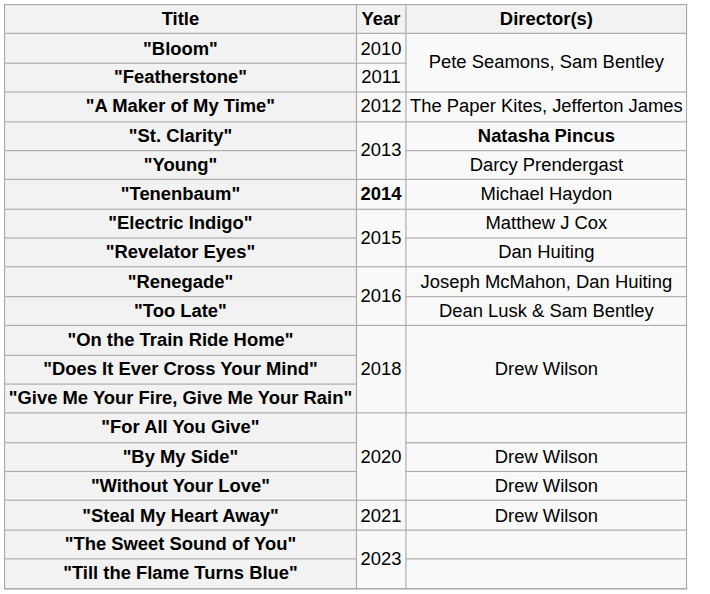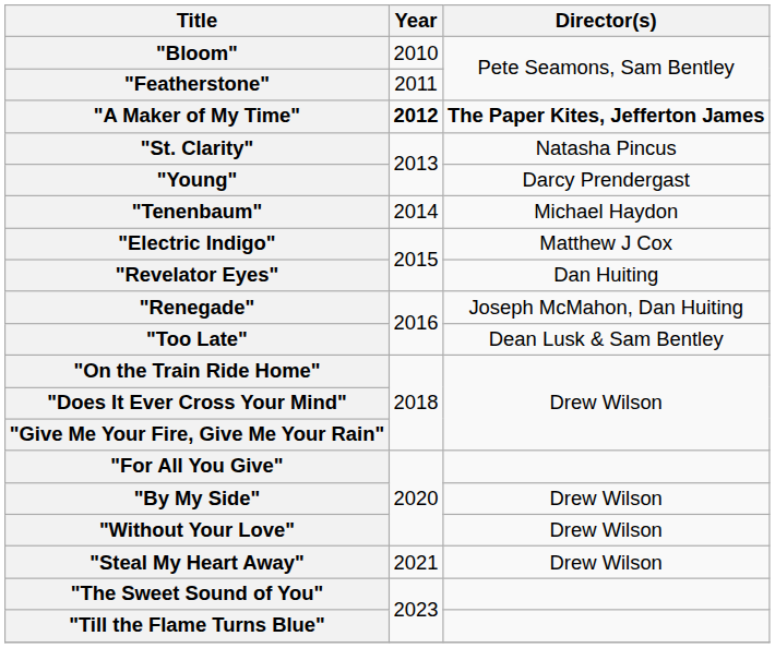"A Maker of My Time" | Year: normal -> bold
"A Maker of My Time" | Director(s): normal -> bold
"St. Clarity" | Director(s): bold -> normal
"Tenenbaum" | Year: bold -> normal
